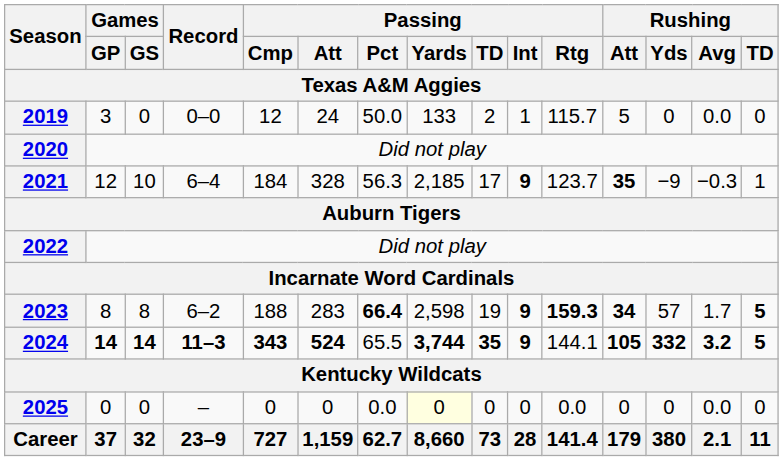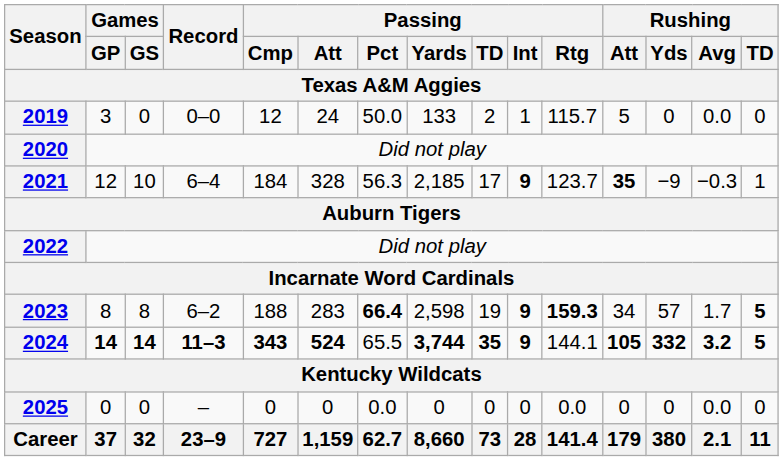2023 | Rushing / Att: bold -> normal
2025 | Passing / Yards: lightyellow background -> no background
